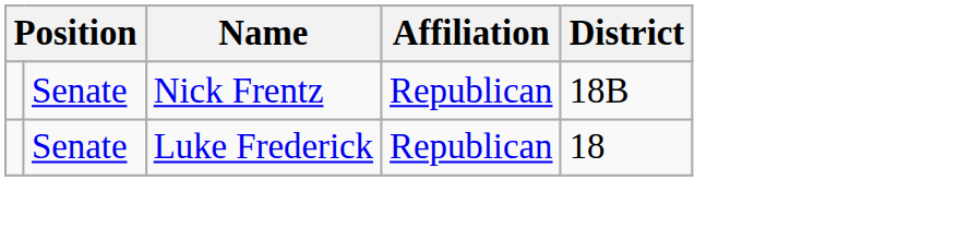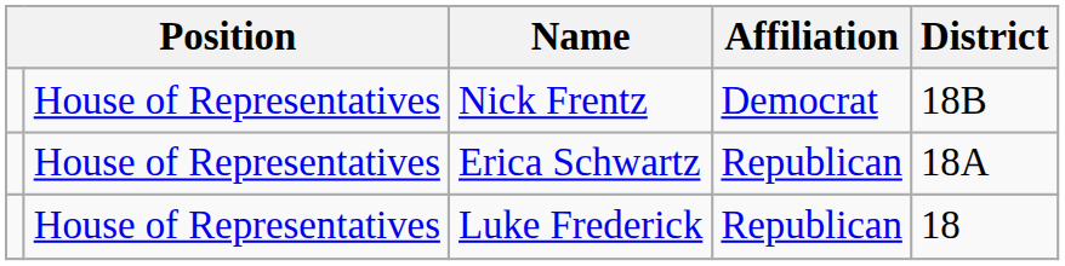Nick Frentz | column 2: Senate -> House of Representatives
Nick Frentz | Affiliation: Republican -> Democrat
+ row: House of Representatives | Erica Schwartz | Republican | 18A
Luke Frederick | column 2: Senate -> House of Representatives
